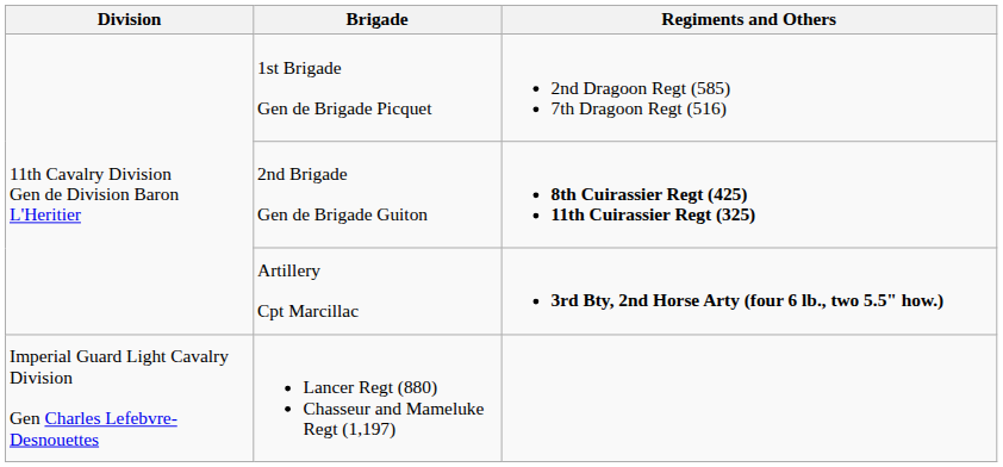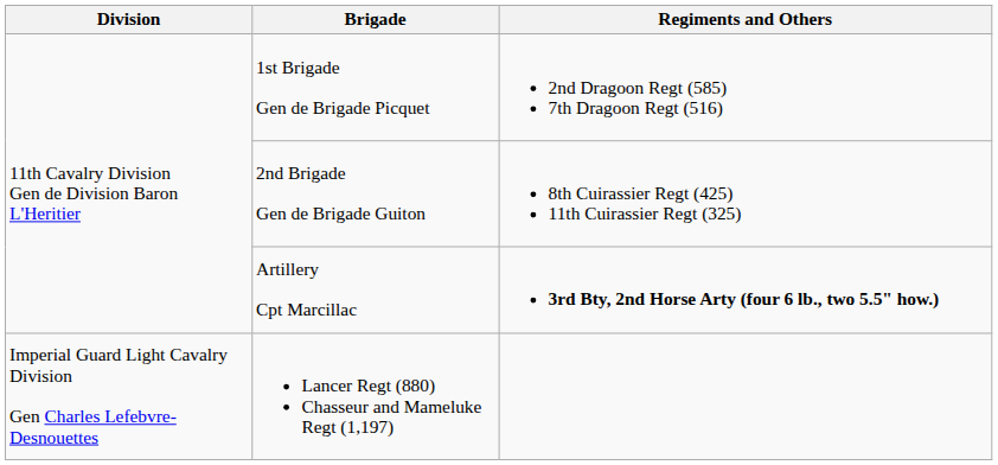2nd Brigade Gen de Brigade Guiton | Regiments and Others: bold -> normal
